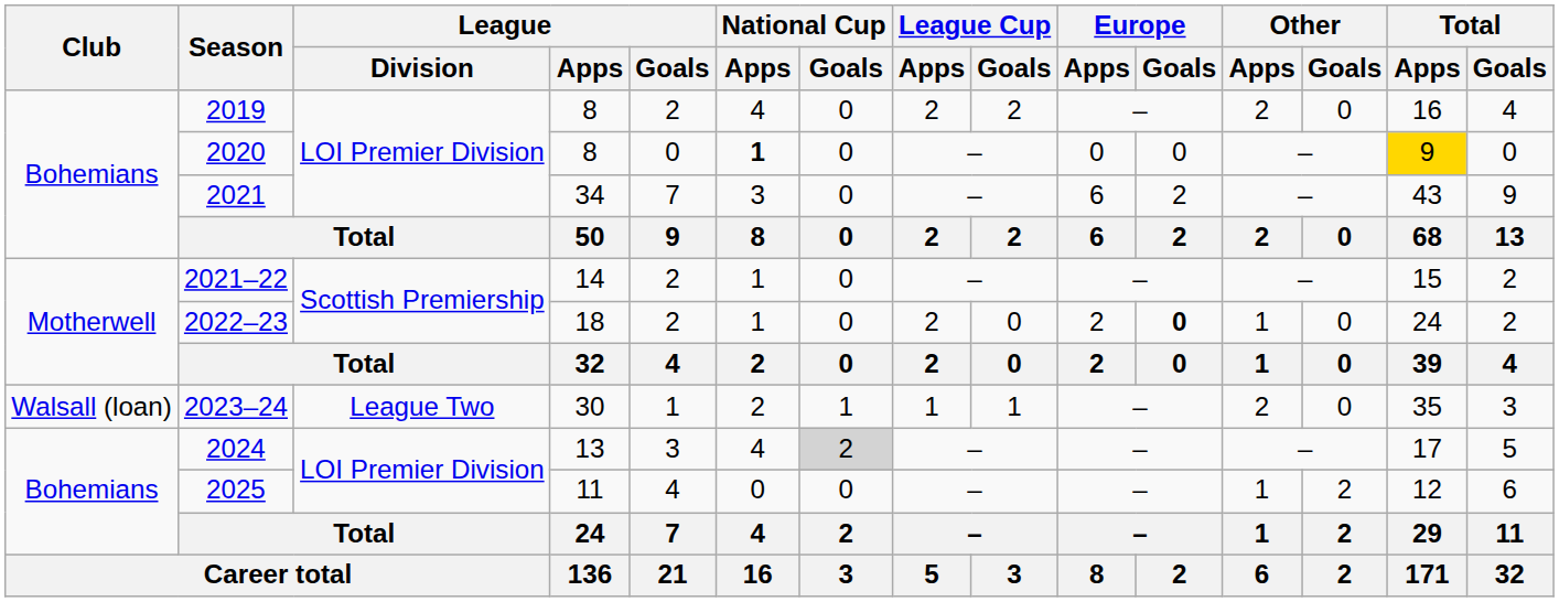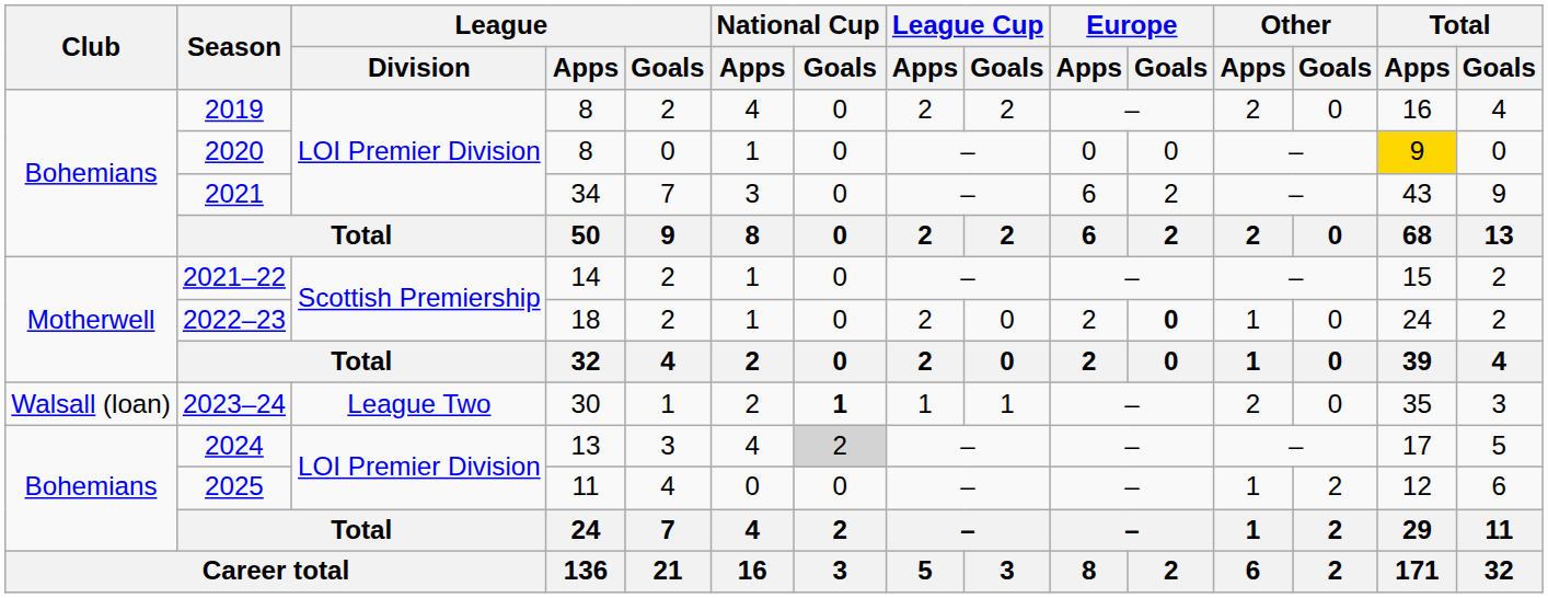2020 | National Cup / Apps: bold -> normal
2023–24 | National Cup / Goals: normal -> bold
